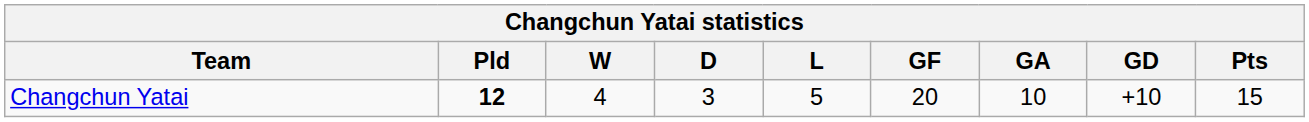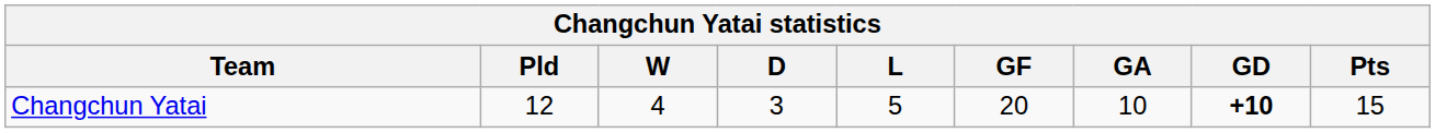Changchun Yatai | Pld: bold -> normal
Changchun Yatai | GD: normal -> bold
